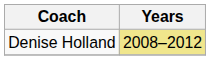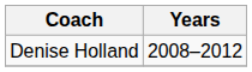Denise Holland | Years: khaki background -> no background
